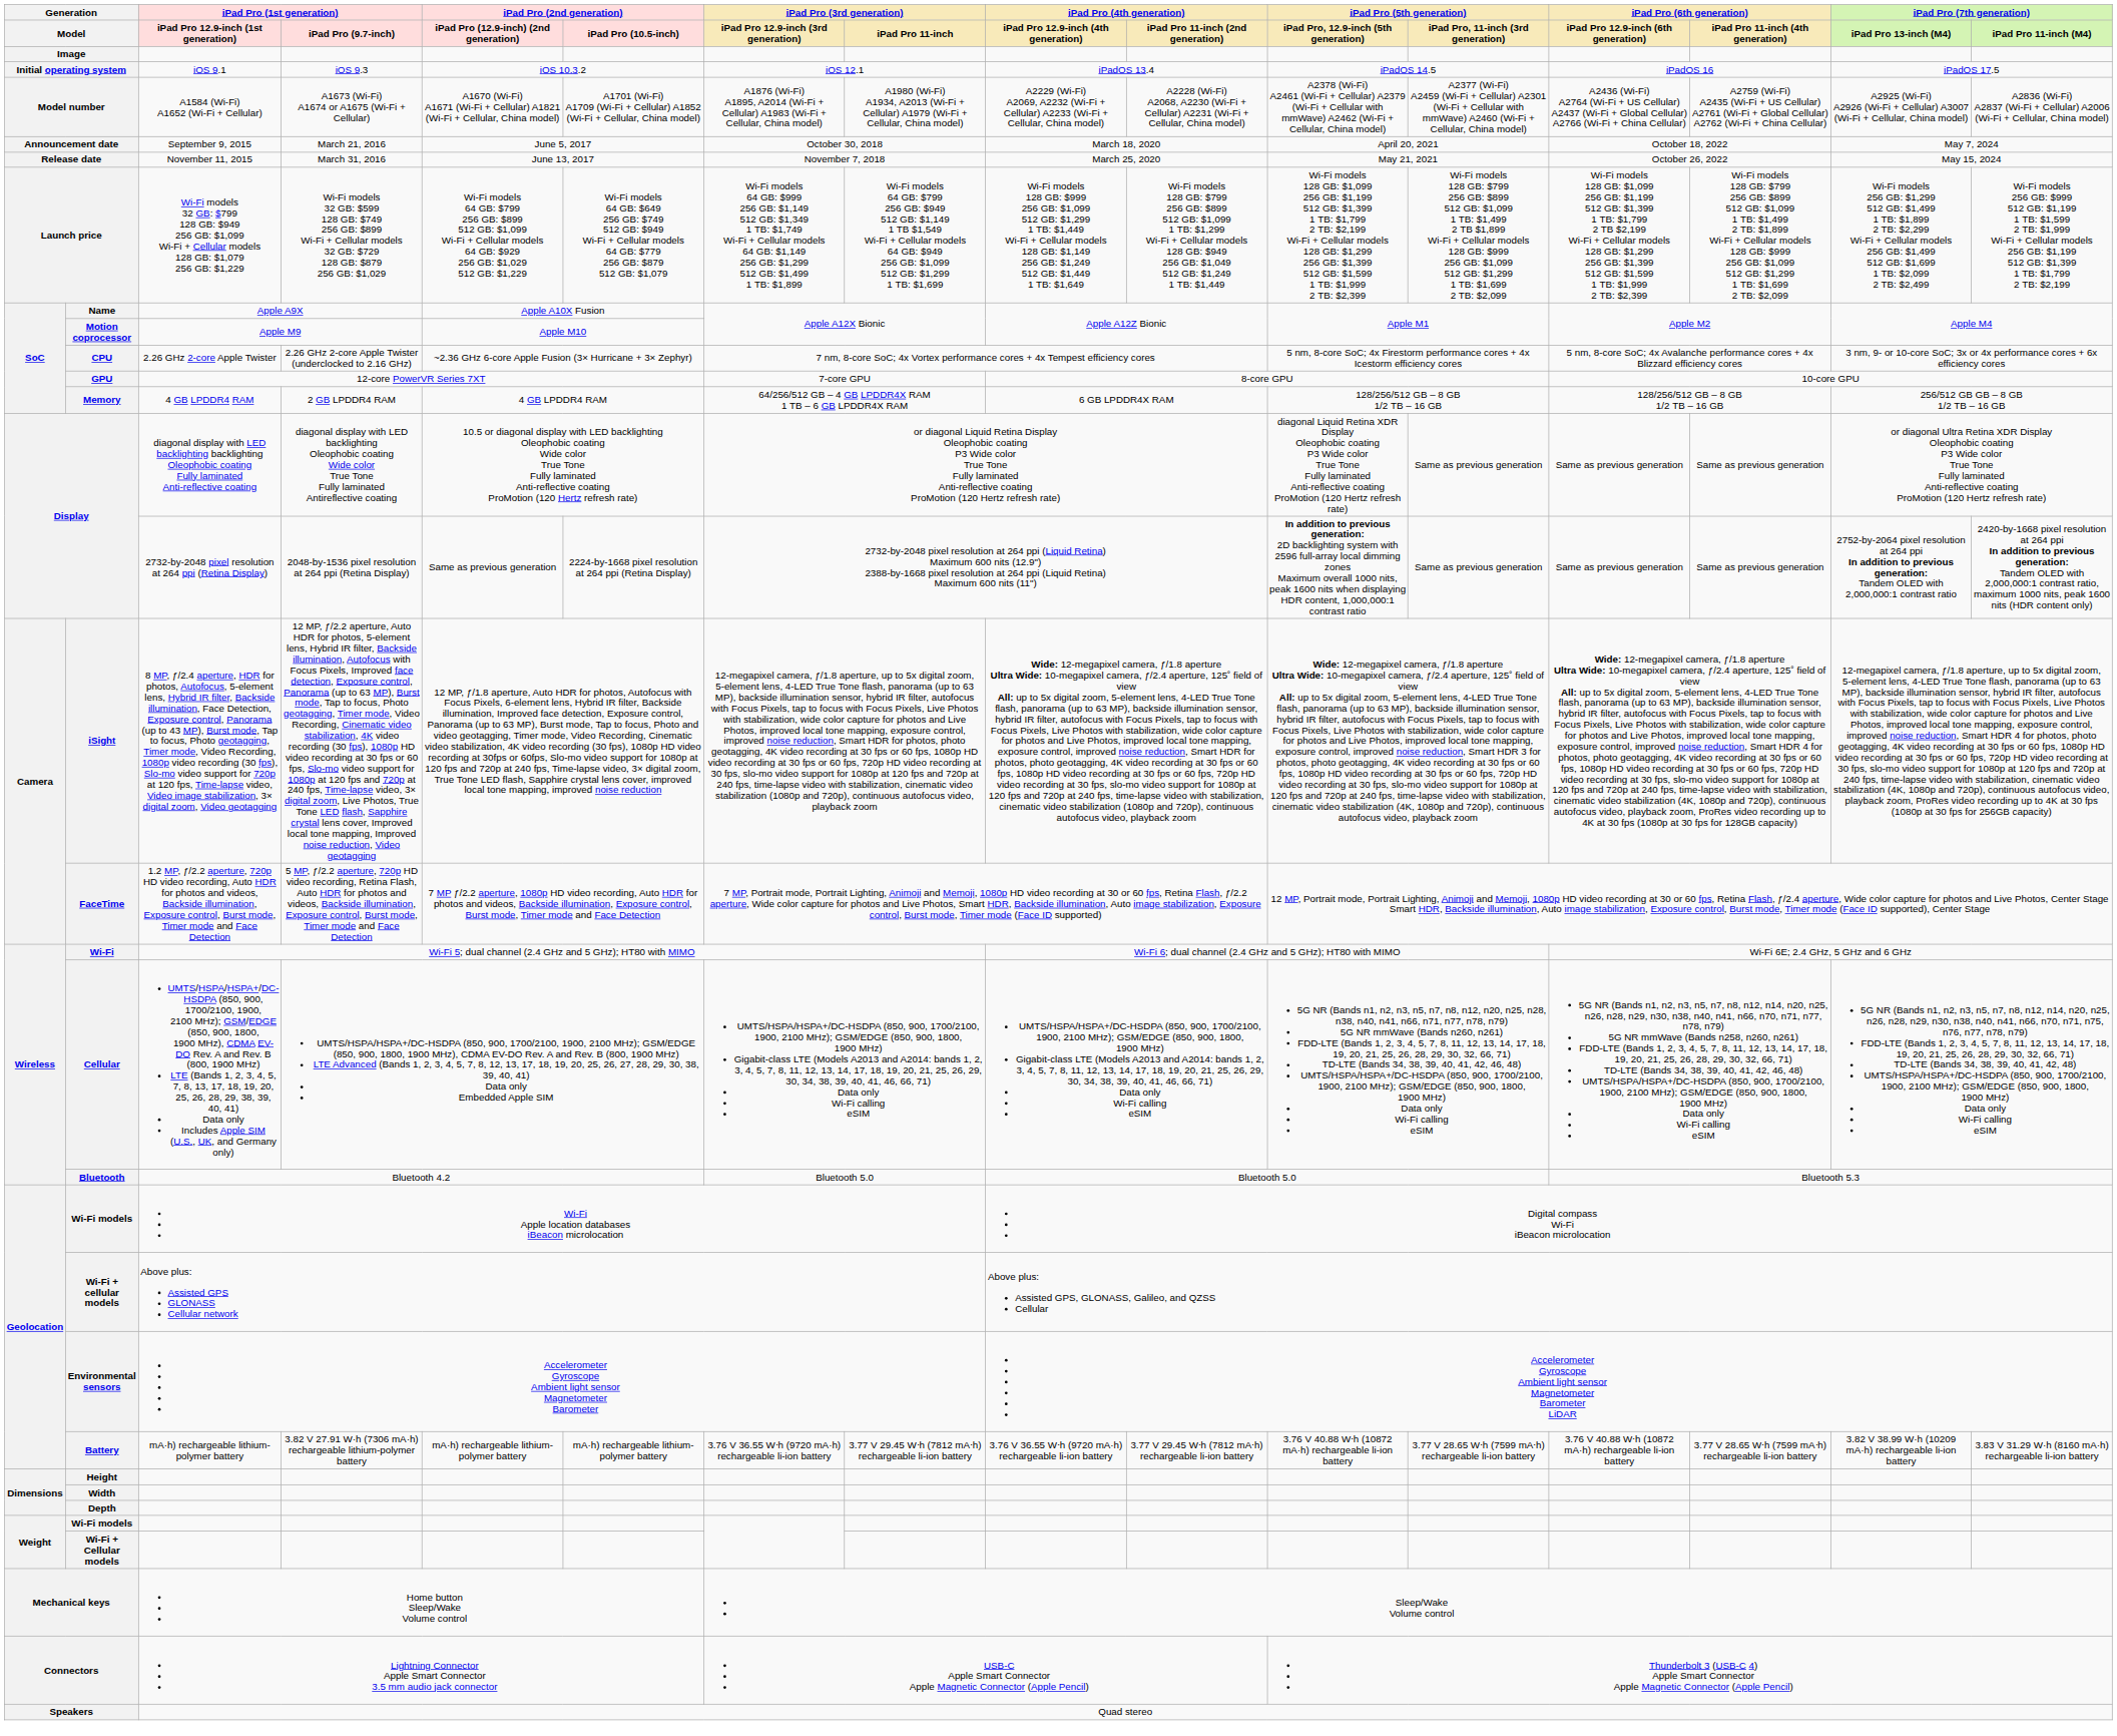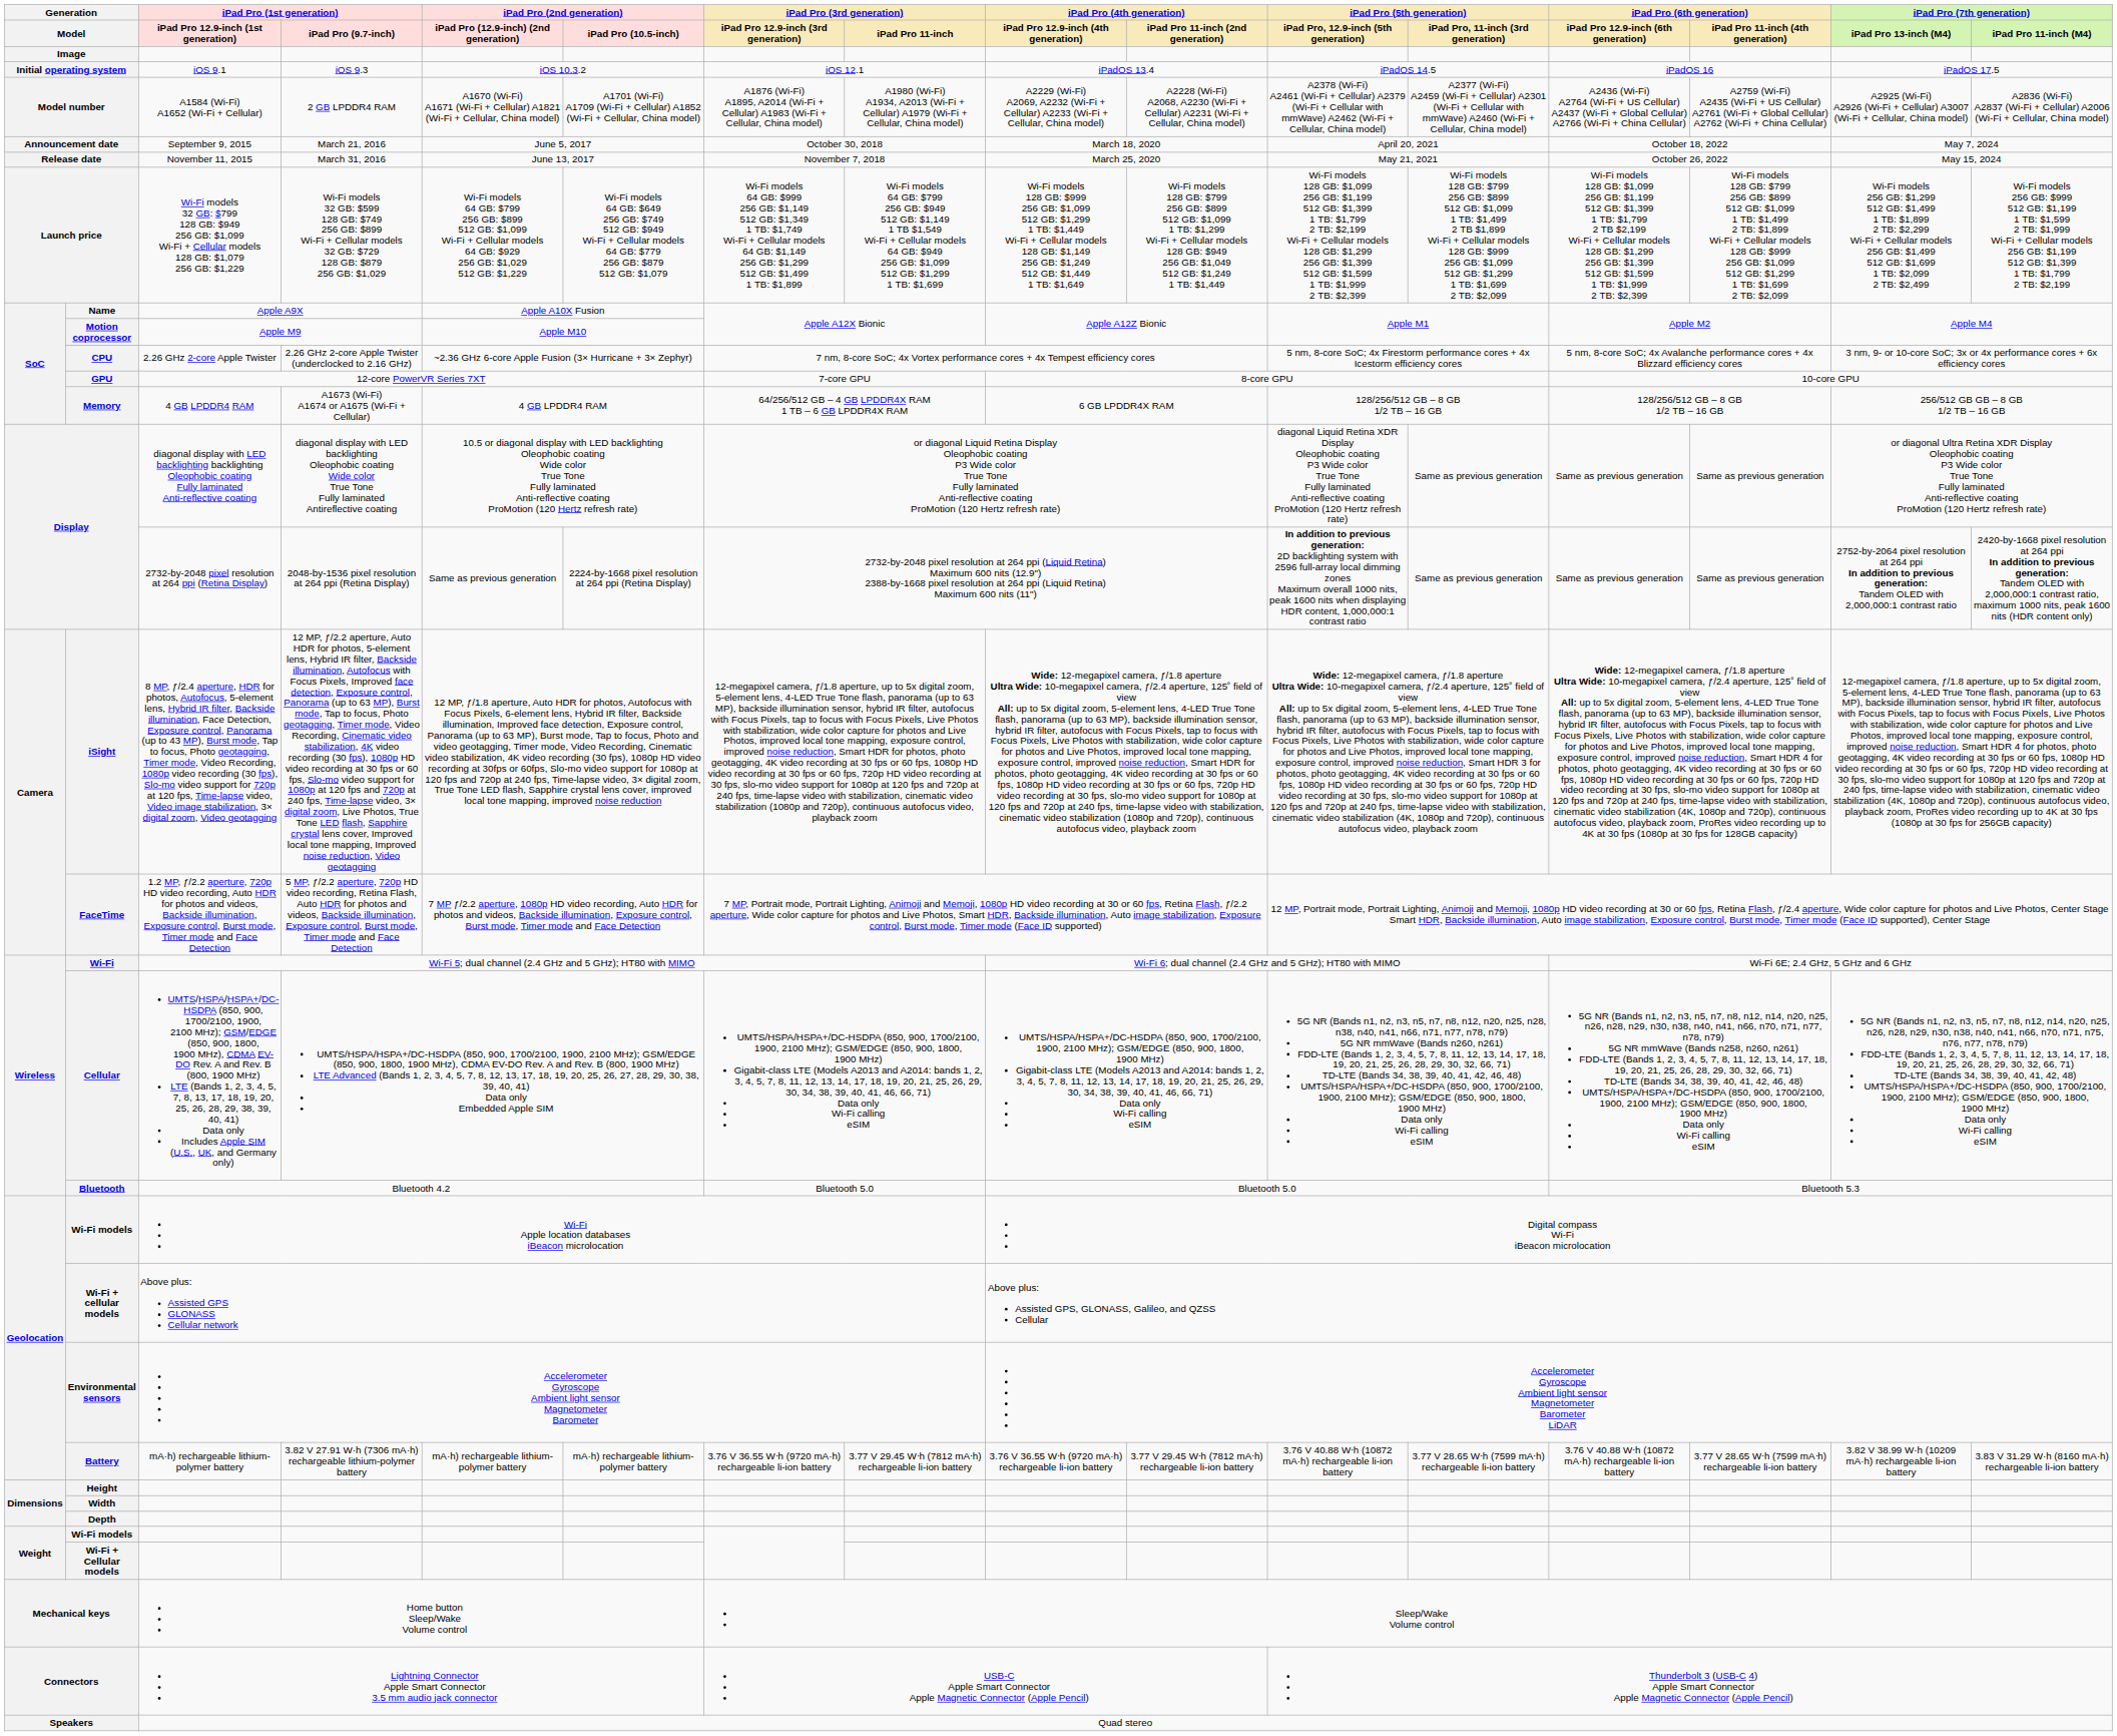Model number | iPad Pro (1st generation) / iPad Pro (9.7-inch): A1673 (Wi-Fi) A1674 or A1675 (Wi-Fi + Cellular) -> 2 GB LPDDR4 RAM
Memory | iPad Pro (1st generation) / iPad Pro (9.7-inch): 2 GB LPDDR4 RAM -> A1673 (Wi-Fi) A1674 or A1675 (Wi-Fi + Cellular)
